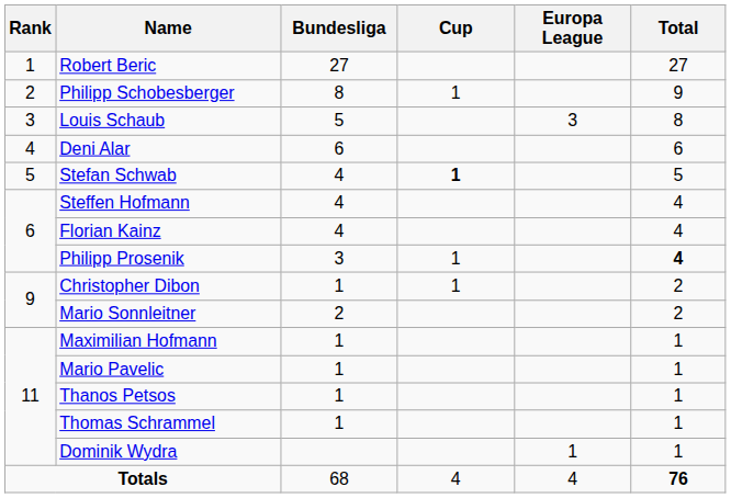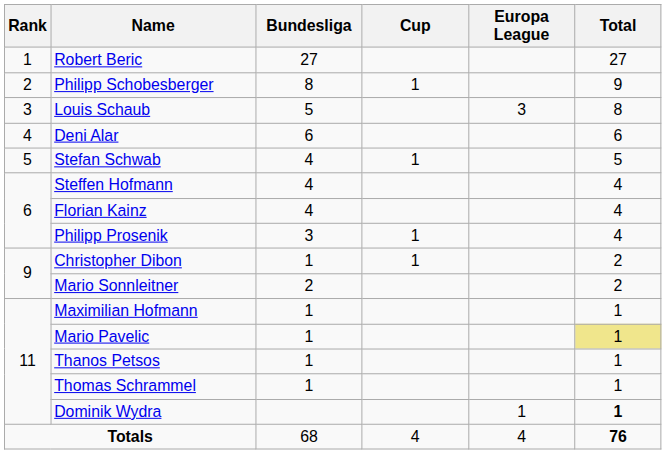Stefan Schwab | Cup: bold -> normal
Philipp Prosenik | Total: bold -> normal
Mario Pavelic | Total: no background -> khaki background
Dominik Wydra | Total: normal -> bold
